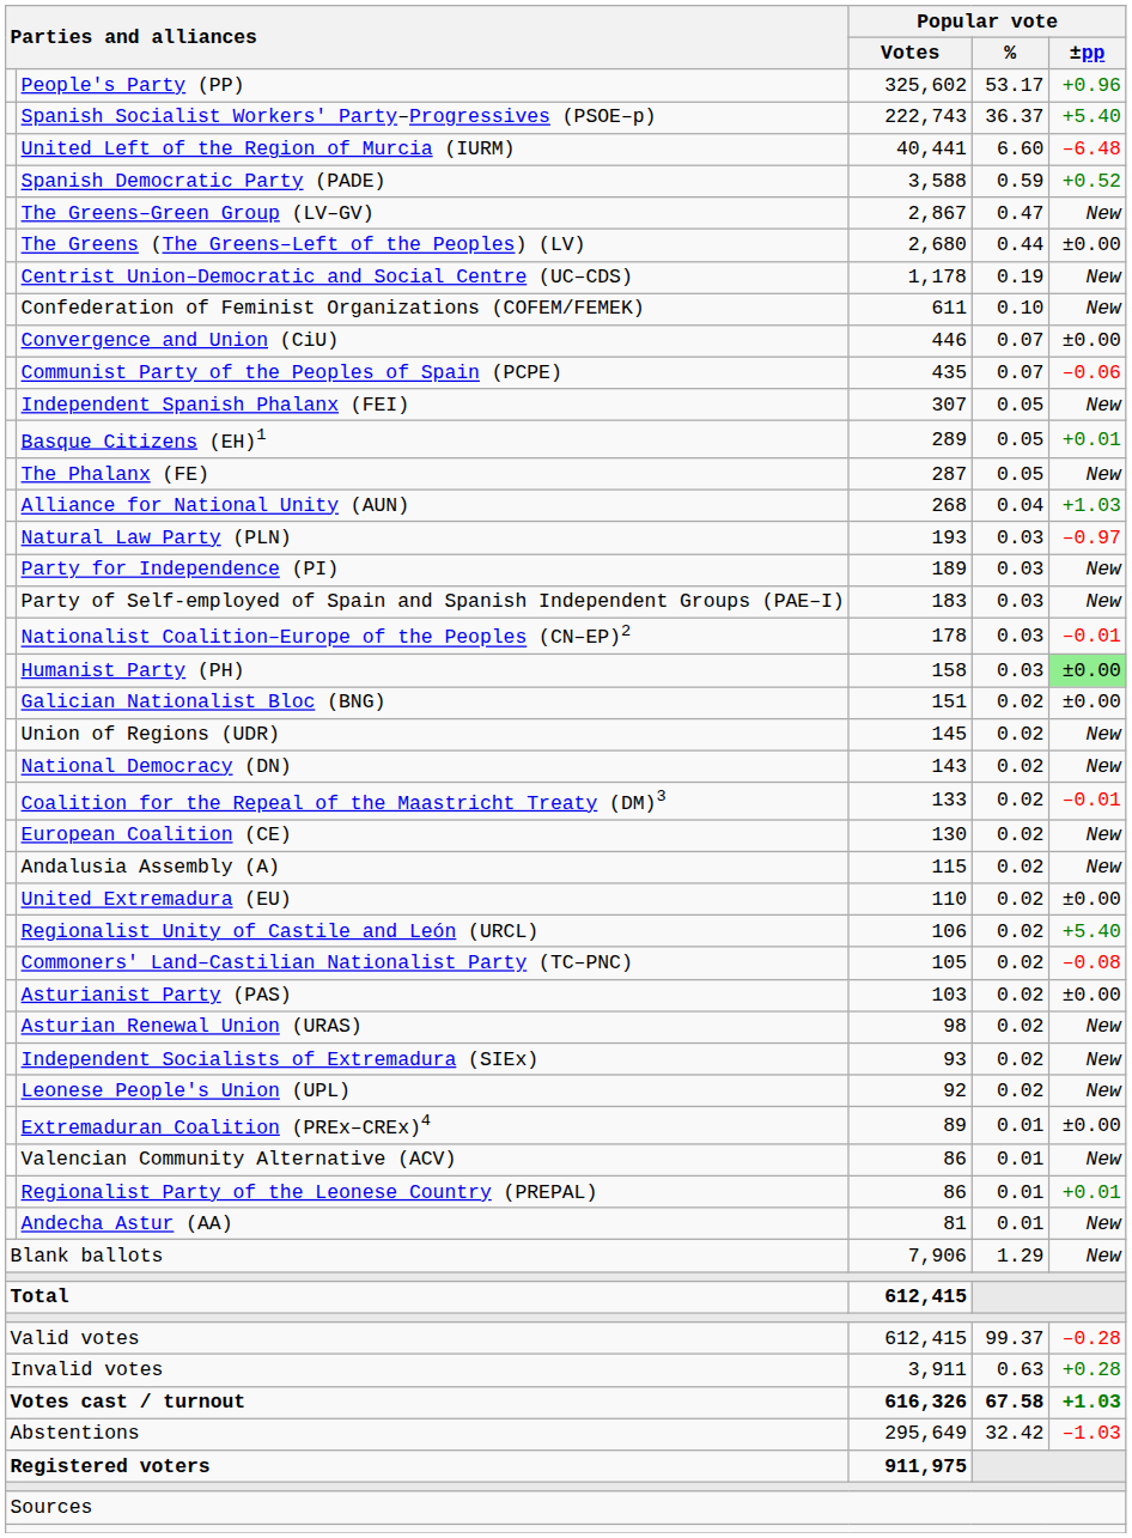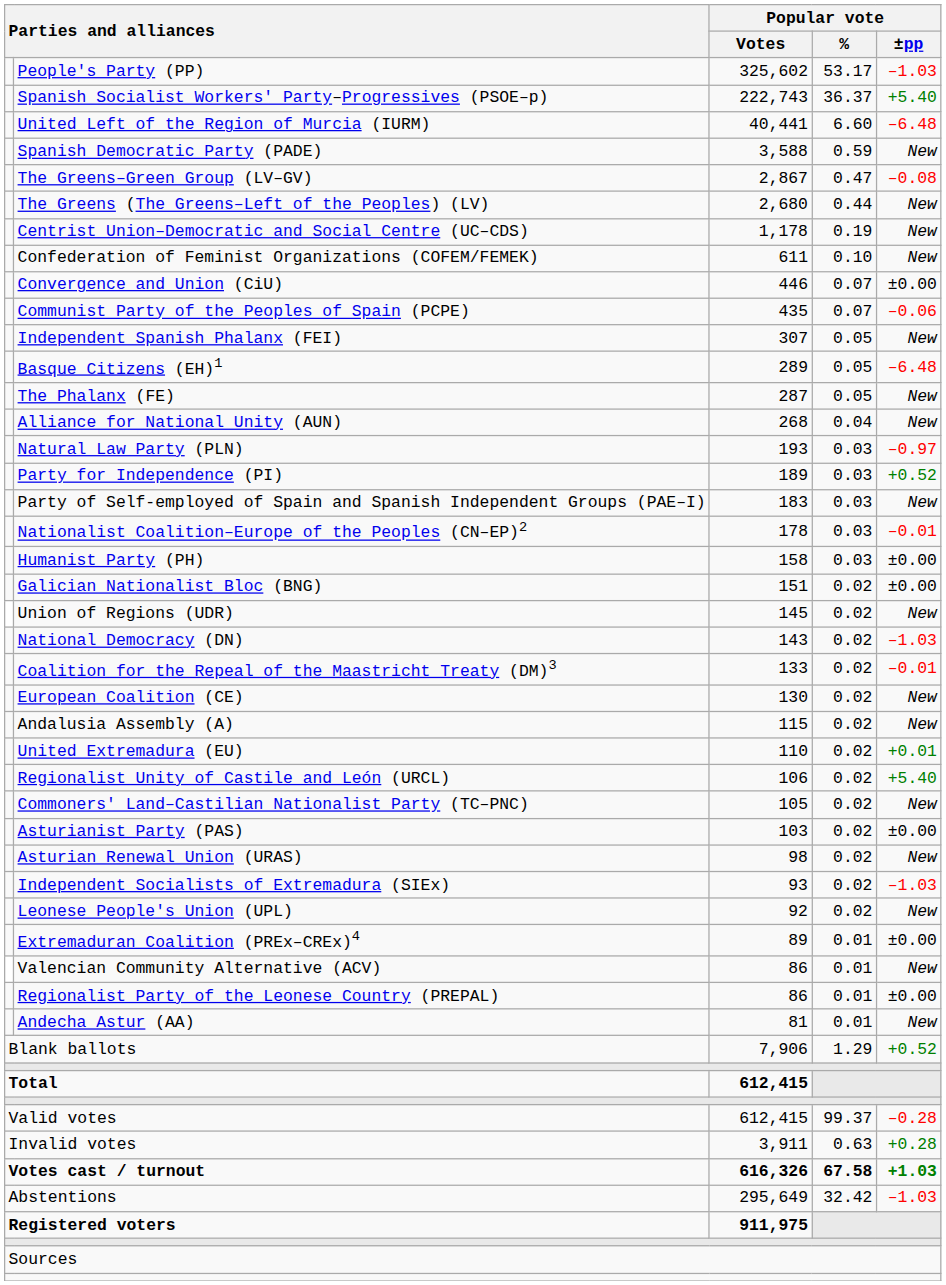People's Party (PP) | Popular vote / ±pp: +0.96 -> –1.03
Spanish Democratic Party (PADE) | Popular vote / ±pp: +0.52 -> New
The Greens–Green Group (LV–GV) | Popular vote / ±pp: New -> –0.08
The Greens (The Greens–Left of the Peoples) (LV) | Popular vote / ±pp: ±0.00 -> New
Basque Citizens (EH)1 | Popular vote / ±pp: +0.01 -> –6.48
Alliance for National Unity (AUN) | Popular vote / ±pp: +1.03 -> New
Party for Independence (PI) | Popular vote / ±pp: New -> +0.52
Humanist Party (PH) | Popular vote / ±pp: lightgreen background -> no background
National Democracy (DN) | Popular vote / ±pp: New -> –1.03
United Extremadura (EU) | Popular vote / ±pp: ±0.00 -> +0.01
Commoners' Land–Castilian Nationalist Party (TC–PNC) | Popular vote / ±pp: –0.08 -> New
Independent Socialists of Extremadura (SIEx) | Popular vote / ±pp: New -> –1.03
Regionalist Party of the Leonese Country (PREPAL) | Popular vote / ±pp: +0.01 -> ±0.00
Blank ballots | Popular vote / ±pp: New -> +0.52
